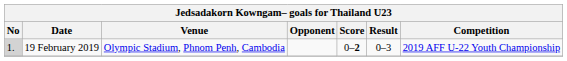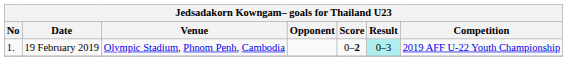19 February 2019 | No: lightgrey background -> no background
19 February 2019 | Result: no background -> paleturquoise background
